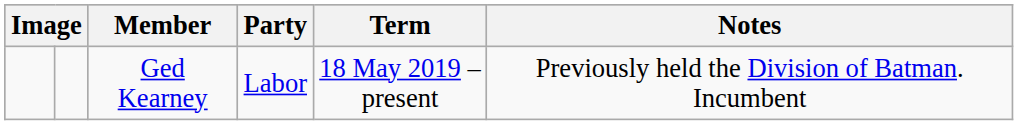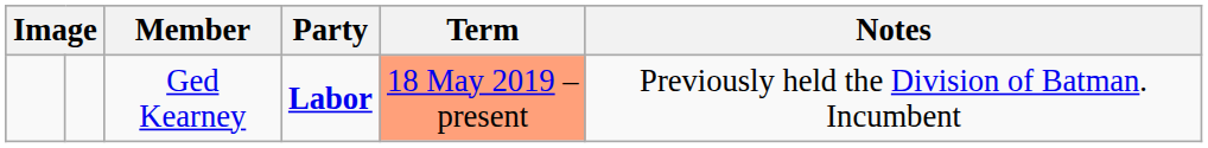Ged Kearney | Party: normal -> bold
Ged Kearney | Term: no background -> lightsalmon background
